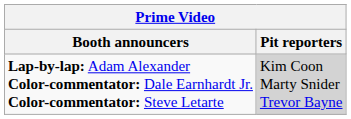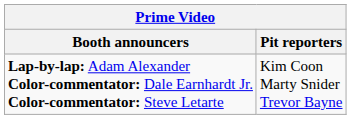row 3 | Pit reporters: lightgrey background -> no background
